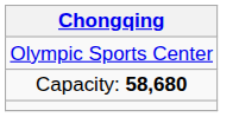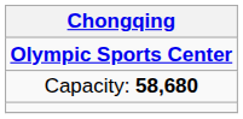row 2 | column 1: normal -> bold
